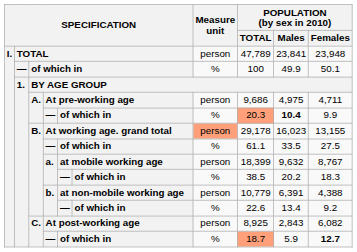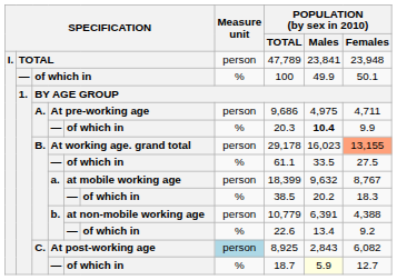A. / — | POPULATION (by sex in 2010) / TOTAL: lightsalmon background -> no background
At working age. grand total | Measure unit: lightsalmon background -> no background
At working age. grand total | POPULATION (by sex in 2010) / Females: no background -> lightsalmon background
At post-working age | Measure unit: no background -> lightblue background
C. / — | POPULATION (by sex in 2010) / TOTAL: lightsalmon background -> no background
C. / — | POPULATION (by sex in 2010) / Males: no background -> lightyellow background
C. / — | POPULATION (by sex in 2010) / Females: bold -> normal
